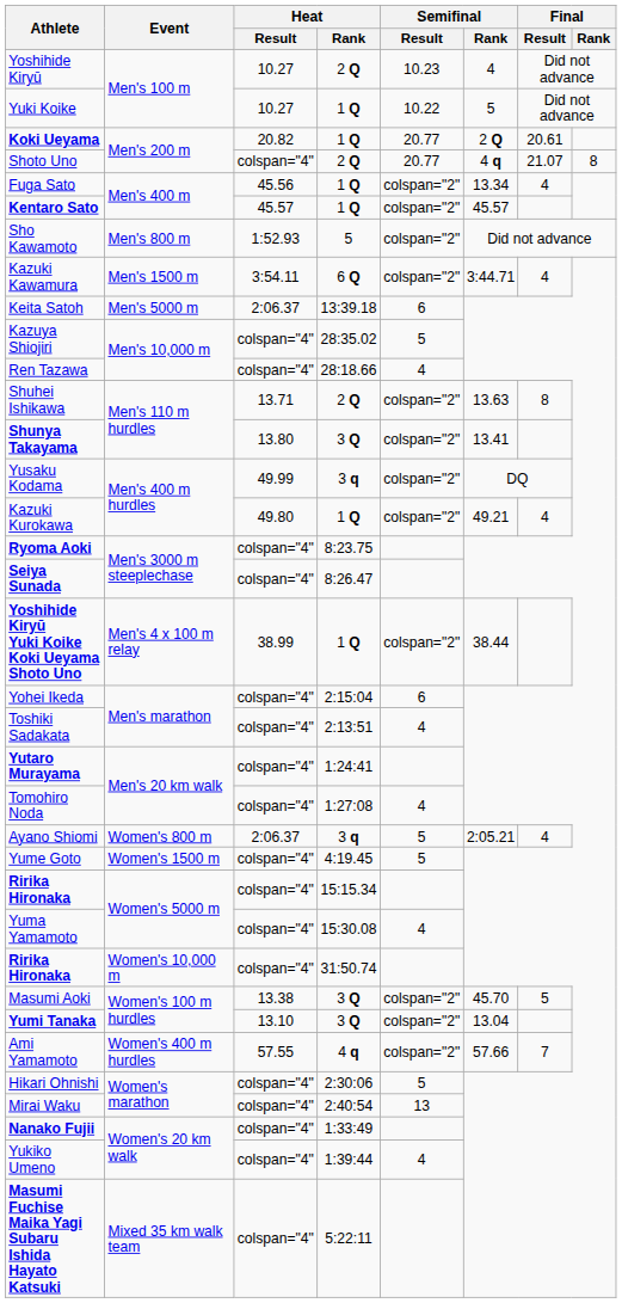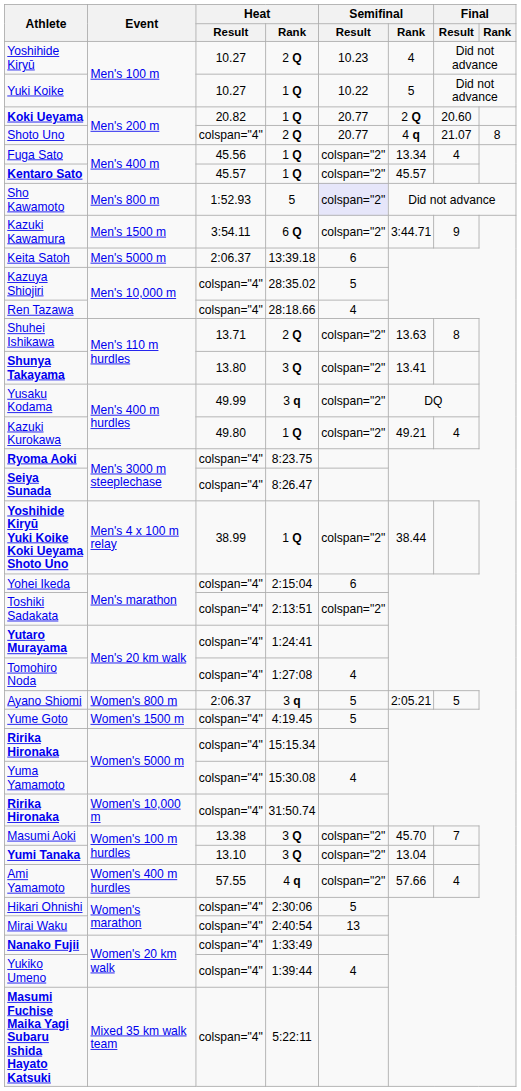Koki Ueyama | Final / Result: 20.61 -> 20.60
Sho Kawamoto | Semifinal / Result: no background -> lavender background
Kazuki Kawamura | Final / Result: 4 -> 9
Toshiki Sadakata | Semifinal / Result: 4 -> colspan="2"
Ayano Shiomi | Final / Result: 4 -> 5
Masumi Aoki | Final / Result: 5 -> 7
Ami Yamamoto | Final / Result: 7 -> 4
